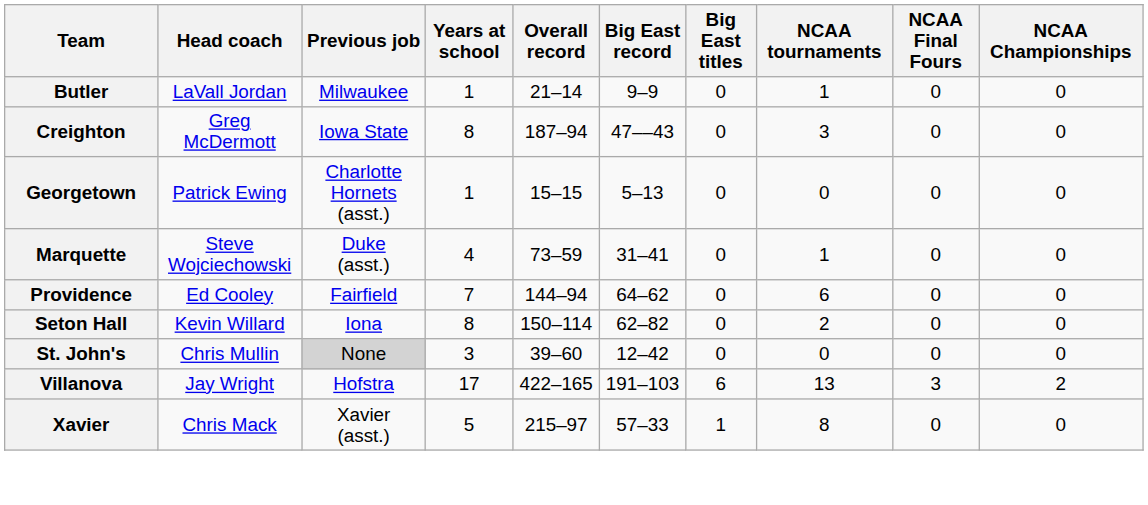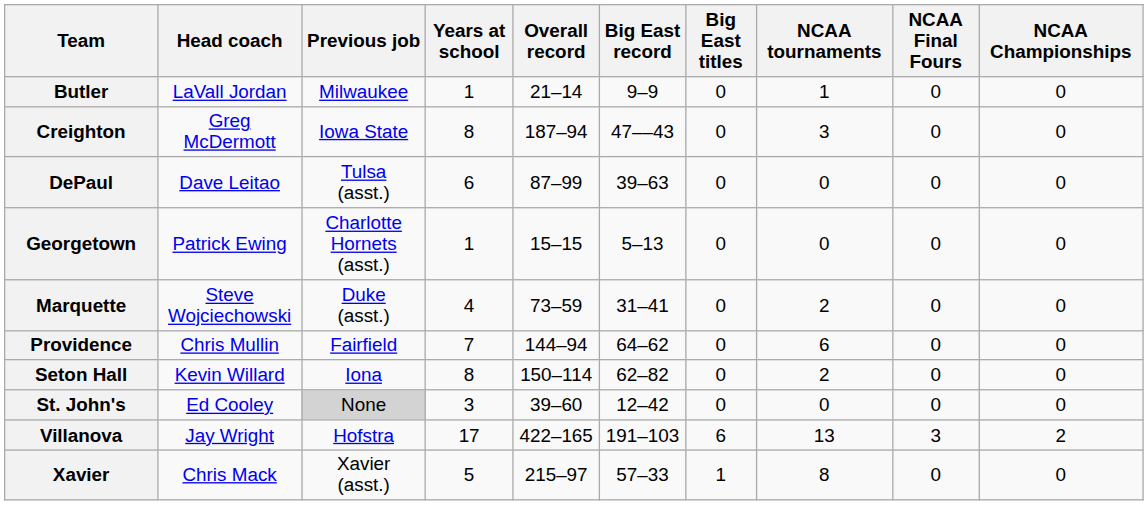+ row: DePaul | Dave Leitao | Tulsa (asst.) | 6 | 87–99 | 39–63 | 0 | 0 | 0 | 0
Marquette | NCAA tournaments: 1 -> 2
Providence | Head coach: Ed Cooley -> Chris Mullin
St. John's | Head coach: Chris Mullin -> Ed Cooley
